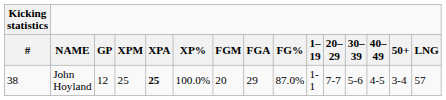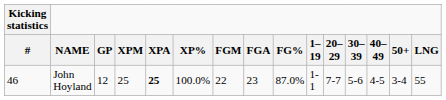John Hoyland | Kicking statistics / #: 38 -> 46
John Hoyland | FGM: 20 -> 22
John Hoyland | FGA: 29 -> 23
John Hoyland | LNG: 57 -> 55
